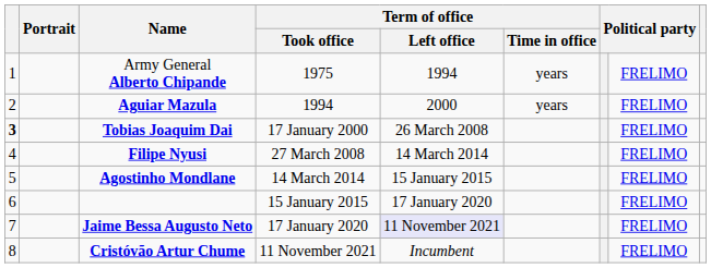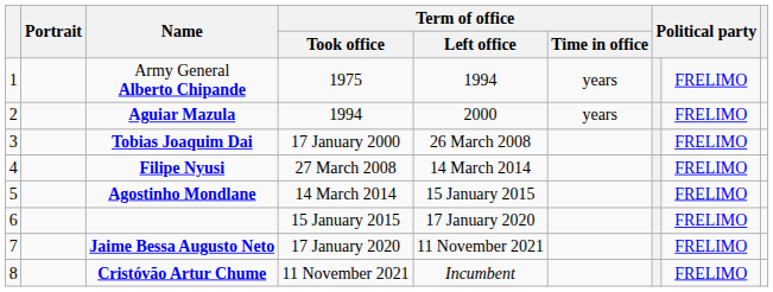Tobias Joaquim Dai | column 1: bold -> normal
Jaime Bessa Augusto Neto | Term of office / Left office: lavender background -> no background
